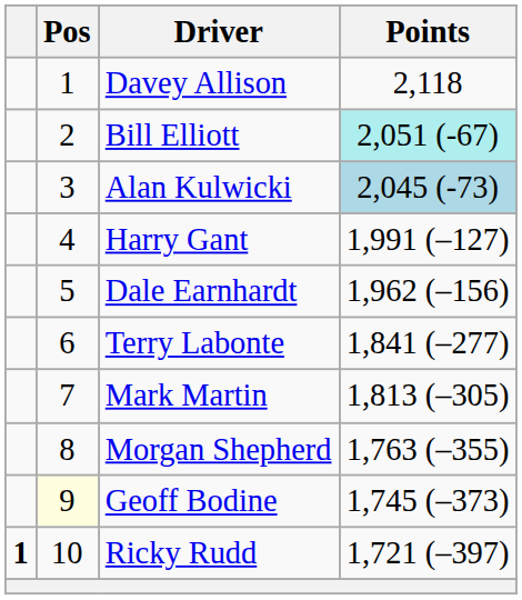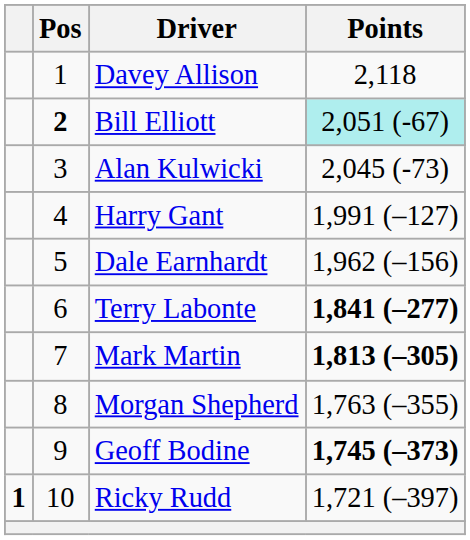Bill Elliott | Pos: normal -> bold
Alan Kulwicki | Points: lightblue background -> no background
Terry Labonte | Points: normal -> bold
Mark Martin | Points: normal -> bold
Geoff Bodine | Pos: lightyellow background -> no background
Geoff Bodine | Points: normal -> bold
